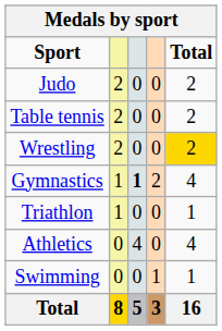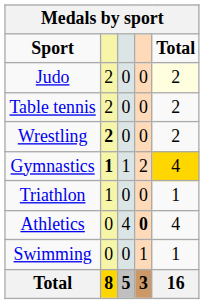Judo | Total: no background -> lightyellow background
Wrestling | column 2: normal -> bold
Wrestling | Total: gold background -> no background
Gymnastics | column 2: normal -> bold
Gymnastics | column 3: bold -> normal
Gymnastics | Total: no background -> gold background
Athletics | column 4: normal -> bold
